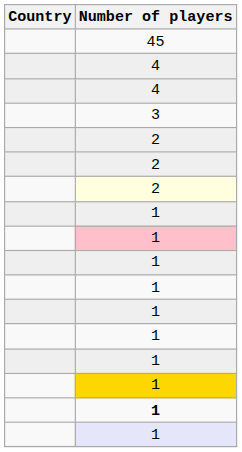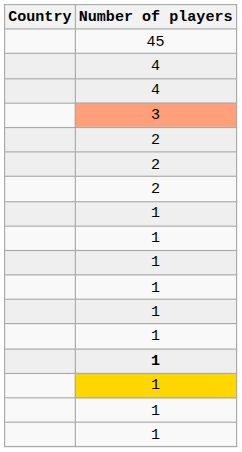row 5 | Number of players: no background -> lightsalmon background
row 8 | Number of players: lightyellow background -> no background
row 10 | Number of players: pink background -> no background
row 15 | Number of players: normal -> bold
row 17 | Number of players: bold -> normal
row 18 | Number of players: lavender background -> no background
